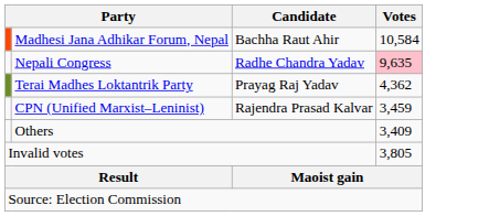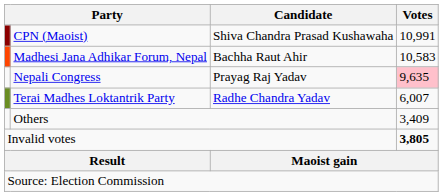+ row: CPN (Maoist) | Shiva Chandra Prasad Kushawaha | 10,991
Madhesi Jana Adhikar Forum, Nepal | Votes: 10,584 -> 10,583
Nepali Congress | Candidate: Radhe Chandra Yadav -> Prayag Raj Yadav
Terai Madhes Loktantrik Party | Candidate: Prayag Raj Yadav -> Radhe Chandra Yadav
Terai Madhes Loktantrik Party | Votes: 4,362 -> 6,007
- row: CPN (Unified Marxist–Leninist) | Rajendra Prasad Kalvar | 3,459
Invalid votes | Votes: normal -> bold
